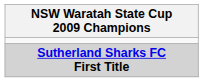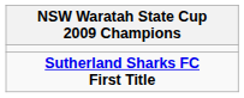row 3 | column 1: lightgrey background -> no background
